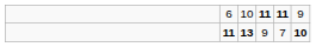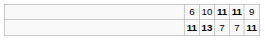row 2 | column 4: 9 -> 7
row 2 | column 6: 10 -> 11
